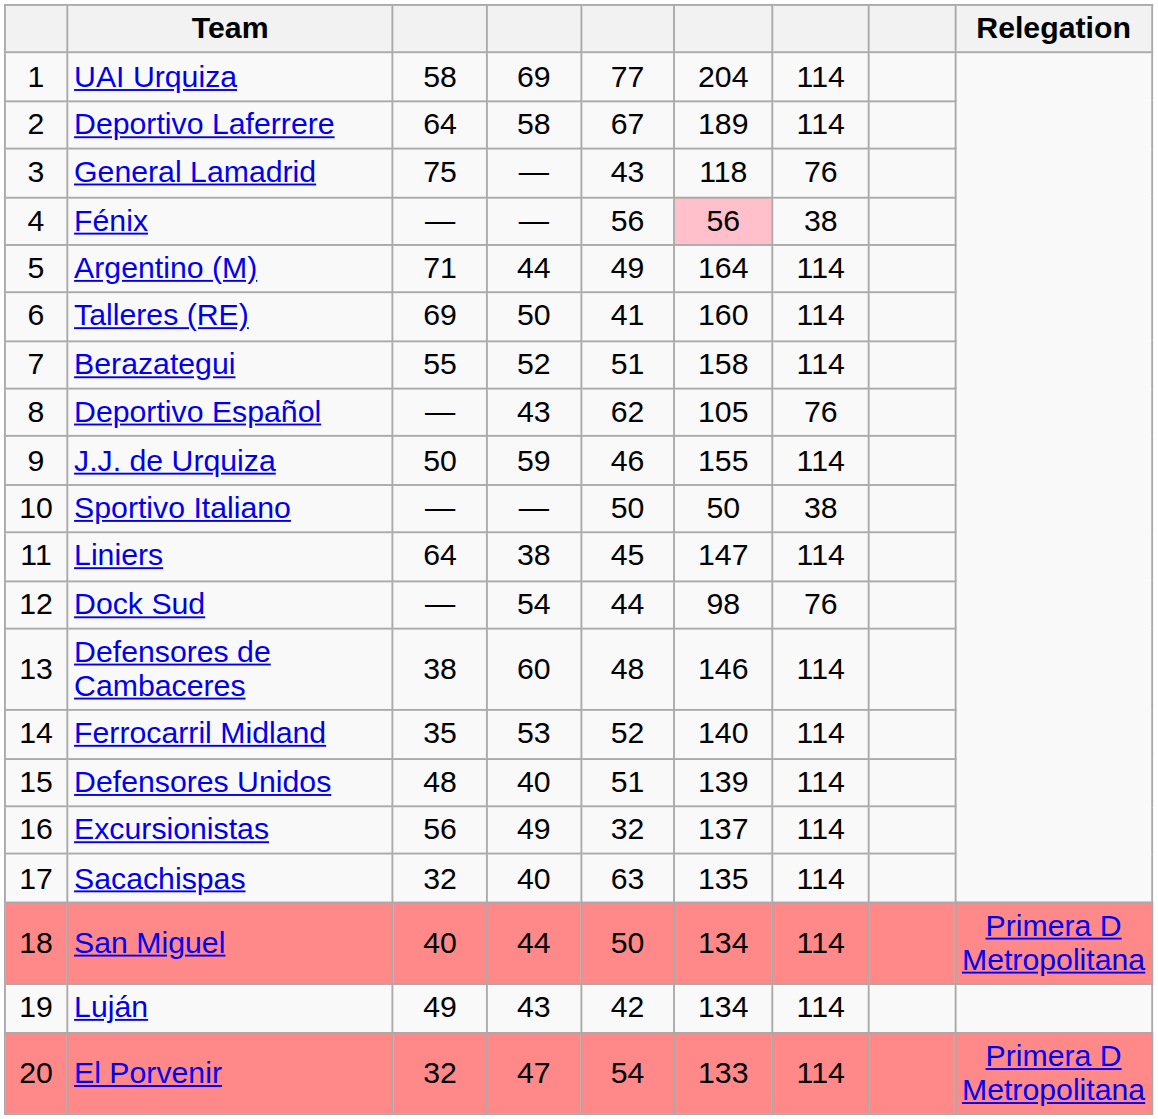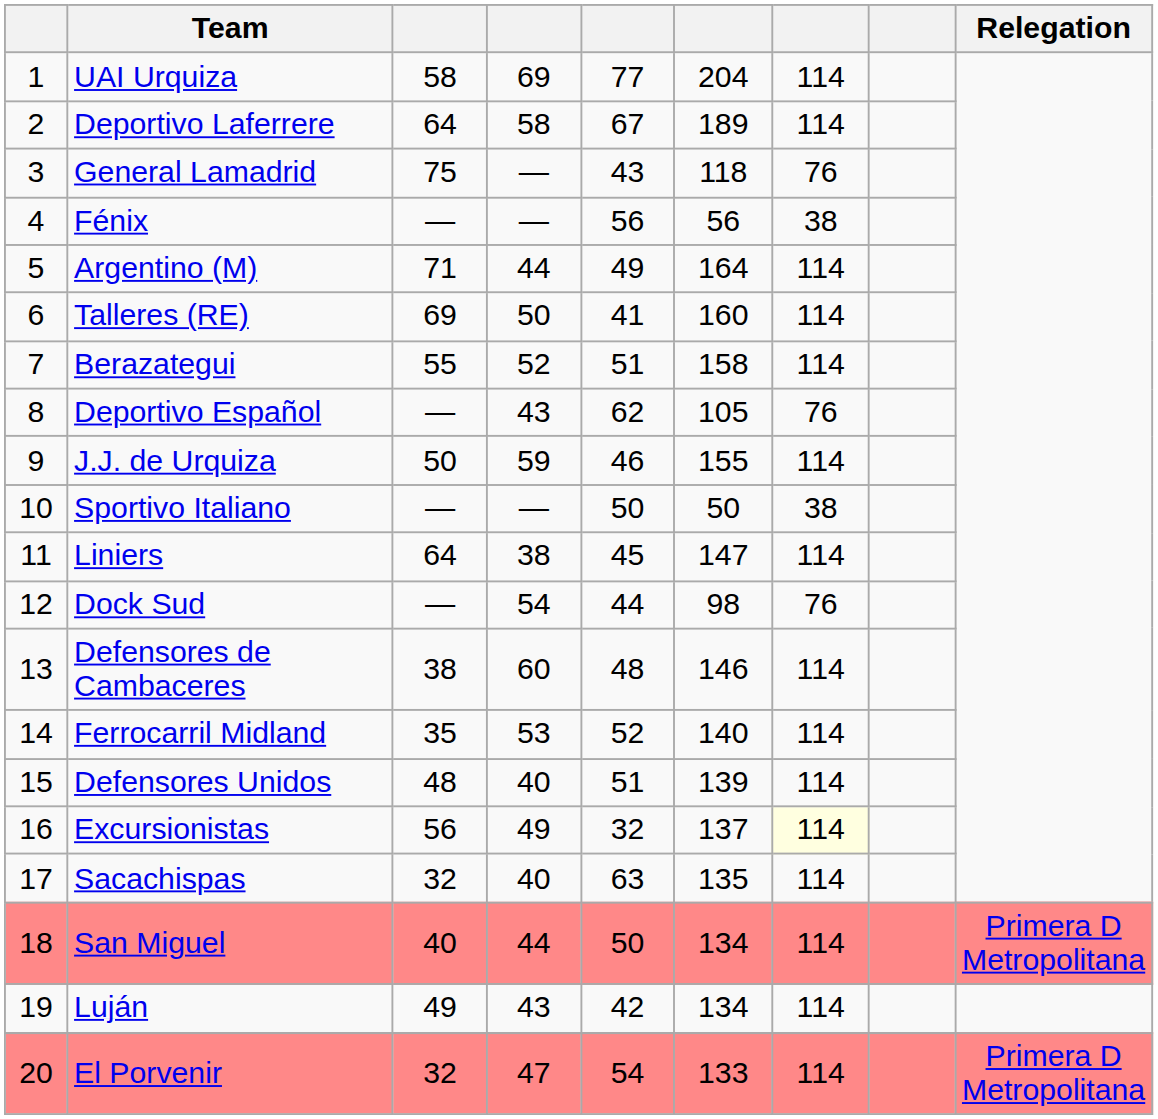Fénix | column 6: pink background -> no background
Excursionistas | column 7: no background -> lightyellow background
